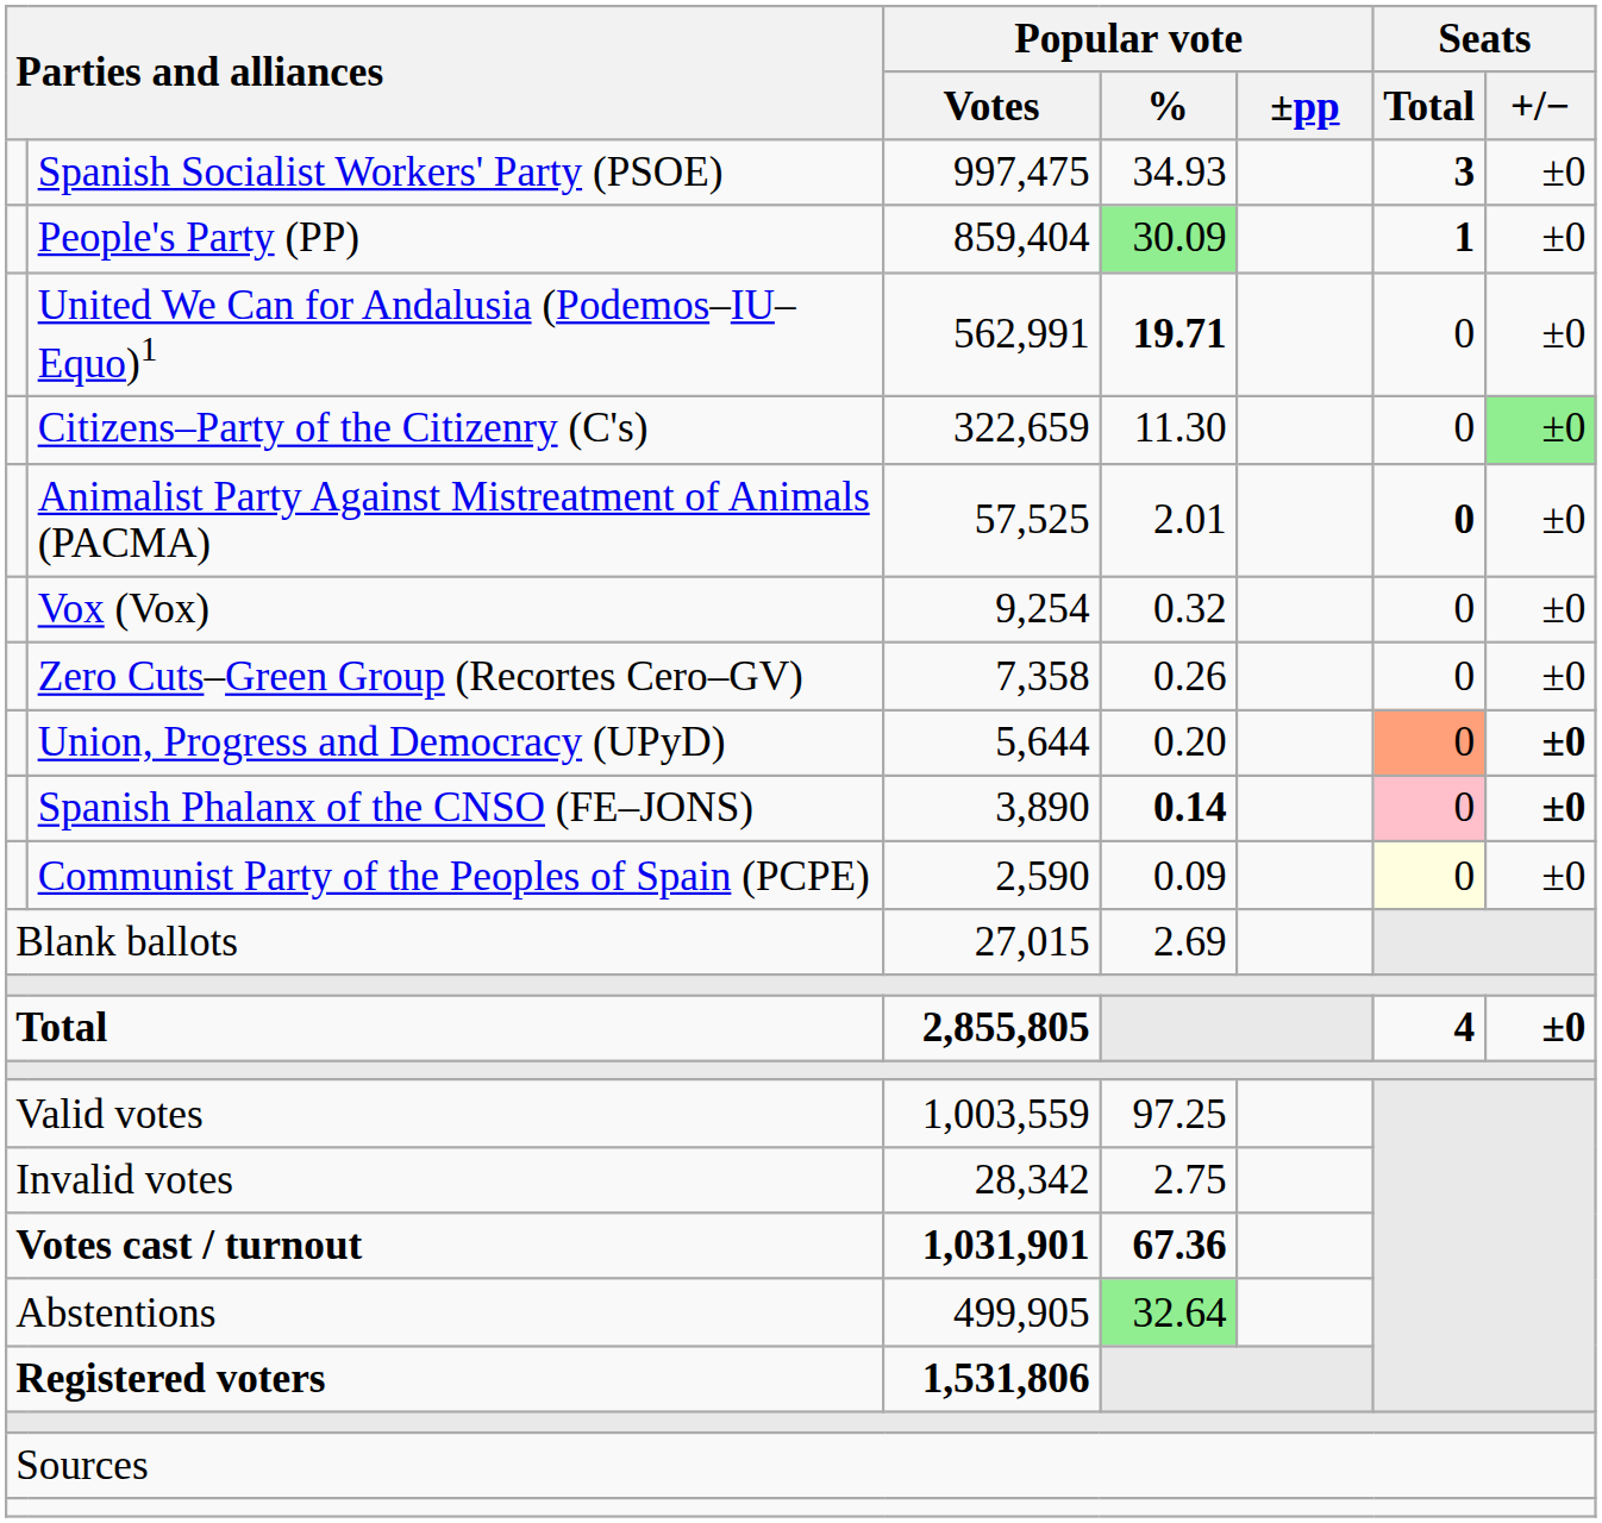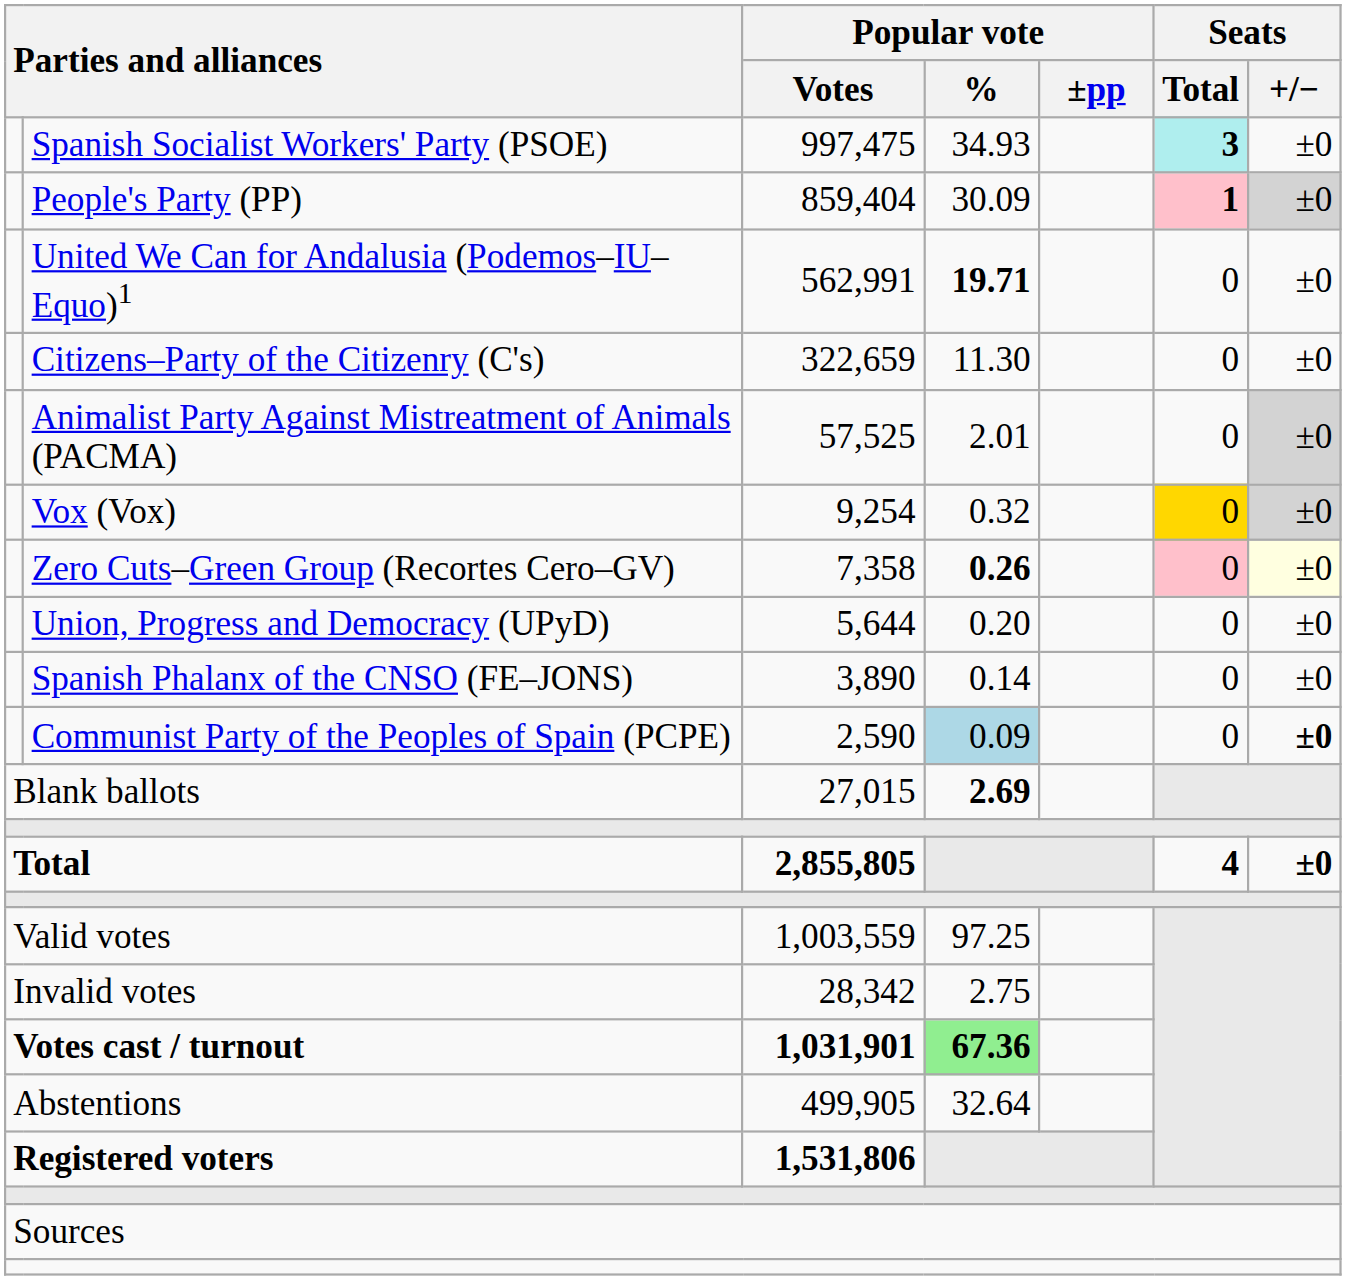Spanish Socialist Workers' Party (PSOE) | Seats / Total: no background -> paleturquoise background
People's Party (PP) | Popular vote / %: lightgreen background -> no background
People's Party (PP) | Seats / Total: no background -> pink background
People's Party (PP) | Seats / +/−: no background -> lightgrey background
Citizens–Party of the Citizenry (C's) | Seats / +/−: lightgreen background -> no background
Animalist Party Against Mistreatment of Animals (PACMA) | Seats / Total: bold -> normal
Animalist Party Against Mistreatment of Animals (PACMA) | Seats / +/−: no background -> lightgrey background
Vox (Vox) | Seats / Total: no background -> gold background
Vox (Vox) | Seats / +/−: no background -> lightgrey background
Zero Cuts–Green Group (Recortes Cero–GV) | Popular vote / %: normal -> bold
Zero Cuts–Green Group (Recortes Cero–GV) | Seats / Total: no background -> pink background
Zero Cuts–Green Group (Recortes Cero–GV) | Seats / +/−: no background -> lightyellow background
Union, Progress and Democracy (UPyD) | Seats / Total: lightsalmon background -> no background
Union, Progress and Democracy (UPyD) | Seats / +/−: bold -> normal
Spanish Phalanx of the CNSO (FE–JONS) | Popular vote / %: bold -> normal
Spanish Phalanx of the CNSO (FE–JONS) | Seats / Total: pink background -> no background
Spanish Phalanx of the CNSO (FE–JONS) | Seats / +/−: bold -> normal
Communist Party of the Peoples of Spain (PCPE) | Popular vote / %: no background -> lightblue background
Communist Party of the Peoples of Spain (PCPE) | Seats / Total: lightyellow background -> no background
Communist Party of the Peoples of Spain (PCPE) | Seats / +/−: normal -> bold
Blank ballots | Popular vote / %: normal -> bold
Votes cast / turnout | Popular vote / %: no background -> lightgreen background
Abstentions | Popular vote / %: lightgreen background -> no background
